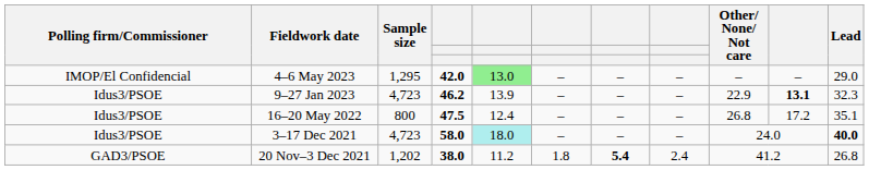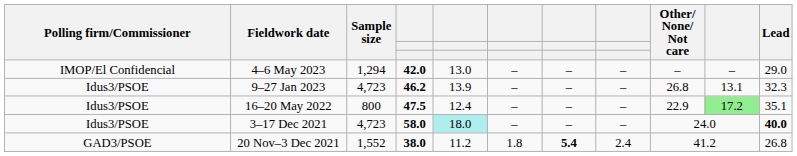4–6 May 2023 | Sample size: 1,295 -> 1,294
4–6 May 2023 | column 5: lightgreen background -> no background
9–27 Jan 2023 | Other/ None/ Not care: 22.9 -> 26.8
9–27 Jan 2023 | column 10: bold -> normal
16–20 May 2022 | Other/ None/ Not care: 26.8 -> 22.9
16–20 May 2022 | column 10: no background -> lightgreen background
20 Nov–3 Dec 2021 | Sample size: 1,202 -> 1,552
